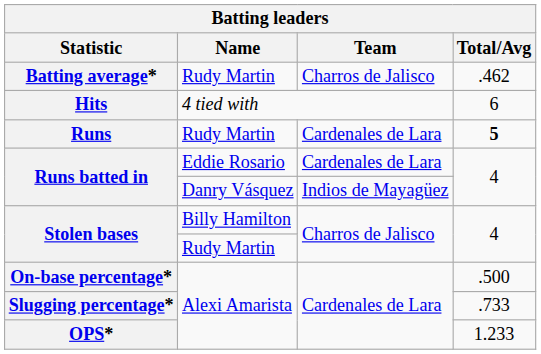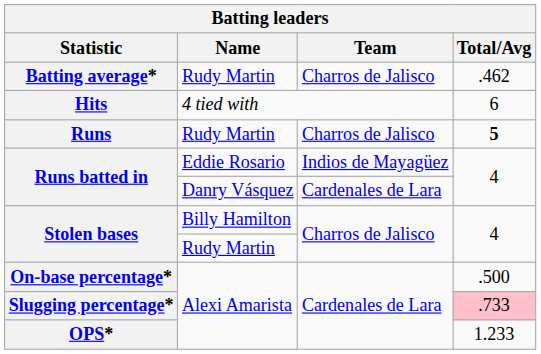Runs | Team: Cardenales de Lara -> Charros de Jalisco
Runs batted in / Eddie Rosario | Team: Cardenales de Lara -> Indios de Mayagüez
Runs batted in / Danry Vásquez | Team: Indios de Mayagüez -> Cardenales de Lara
Slugging percentage* | Total/Avg: no background -> pink background
